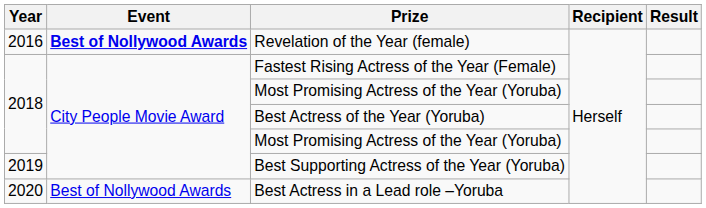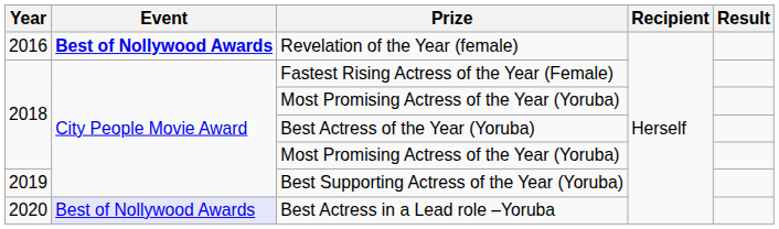Best Actress in a Lead role –Yoruba | Event: no background -> lavender background
